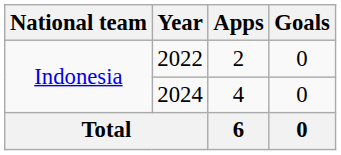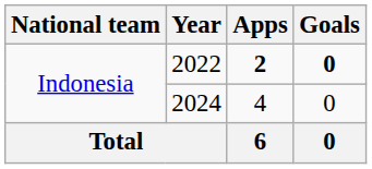2022 | Apps: normal -> bold
2022 | Goals: normal -> bold
